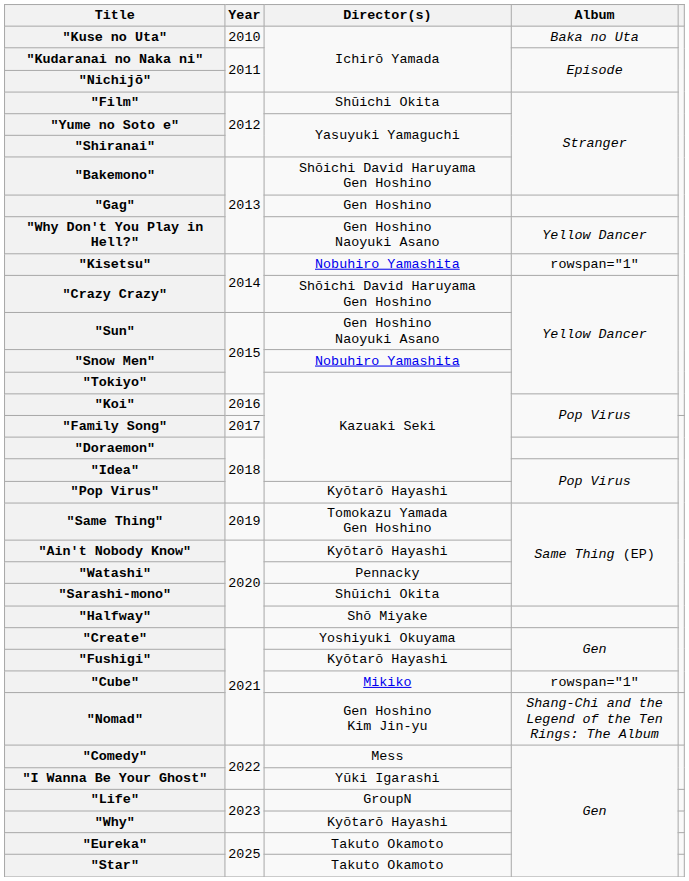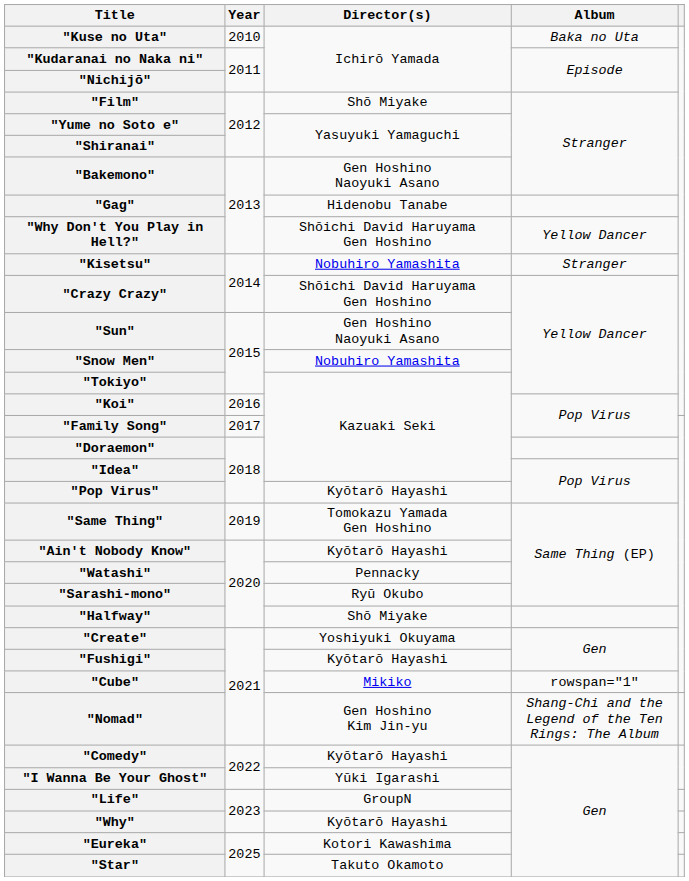"Film" | Director(s): Shūichi Okita -> Shō Miyake
"Bakemono" | Director(s): Shōichi David Haruyama Gen Hoshino -> Gen Hoshino Naoyuki Asano
"Gag" | Director(s): Gen Hoshino -> Hidenobu Tanabe
"Why Don't You Play in Hell?" | Director(s): Gen Hoshino Naoyuki Asano -> Shōichi David Haruyama Gen Hoshino
"Kisetsu" | Album: rowspan="1" -> Stranger
"Sarashi-mono" | Director(s): Shūichi Okita -> Ryū Okubo
"Comedy" | Director(s): Mess -> Kyōtarō Hayashi
"Eureka" | Director(s): Takuto Okamoto -> Kotori Kawashima
